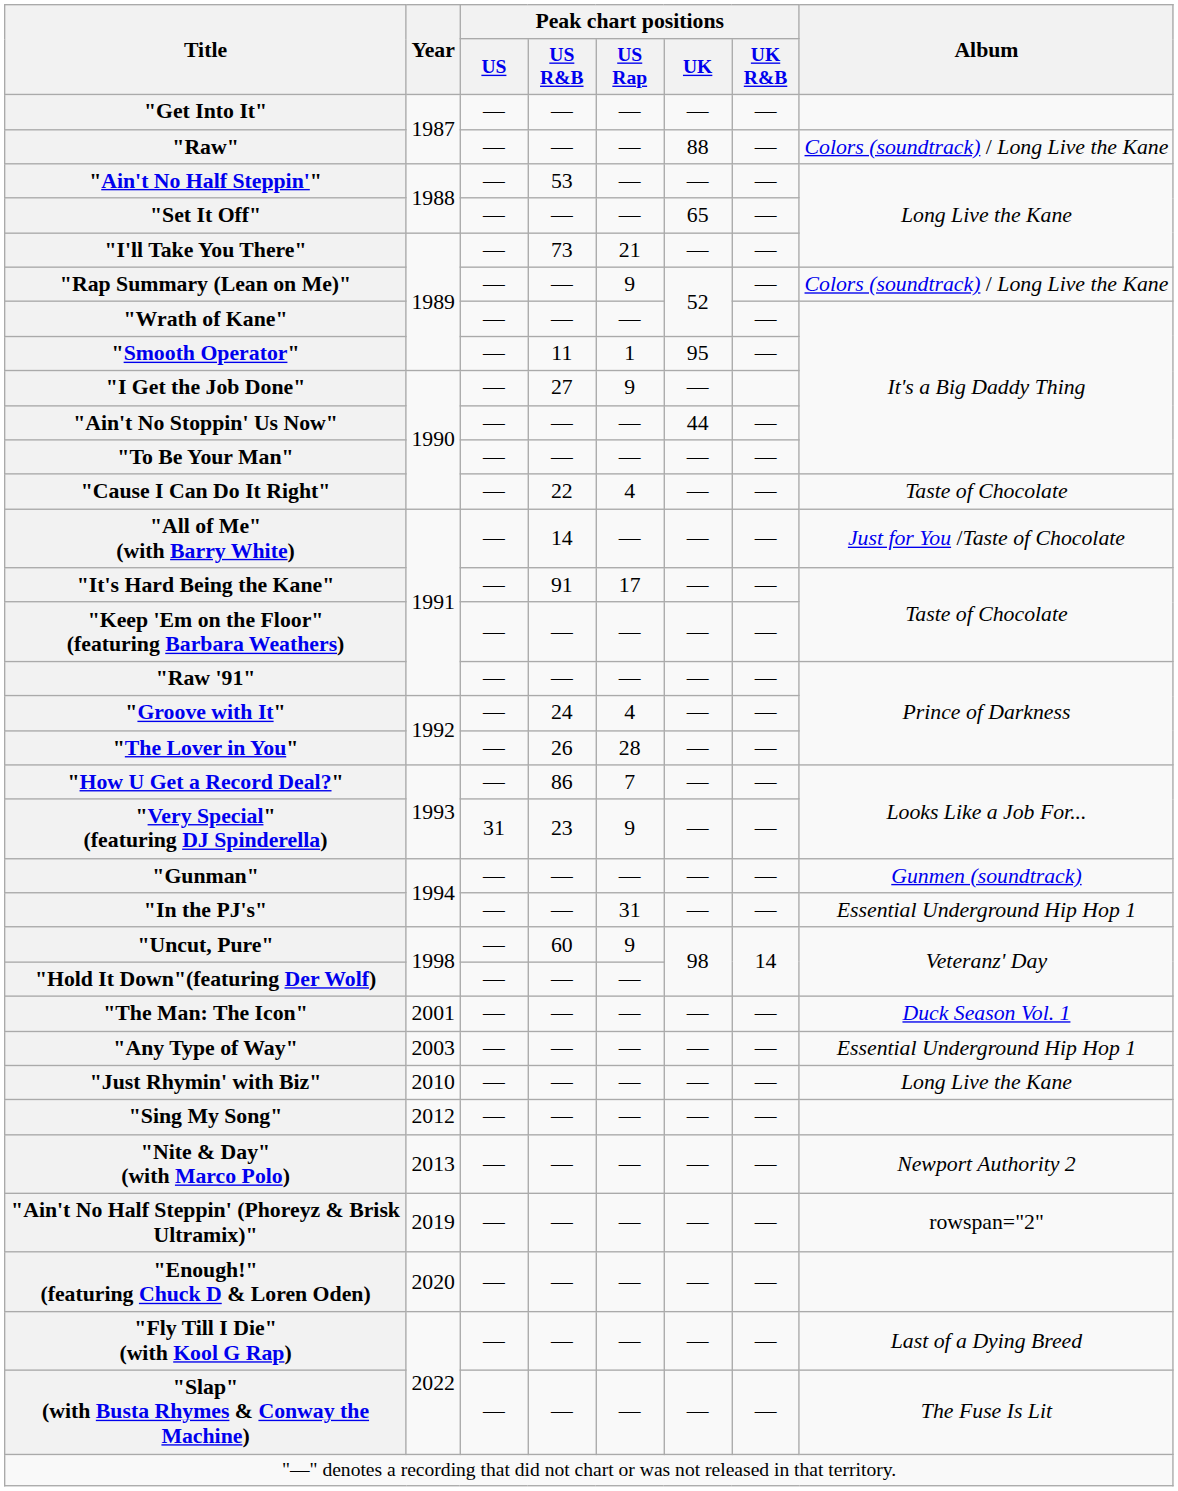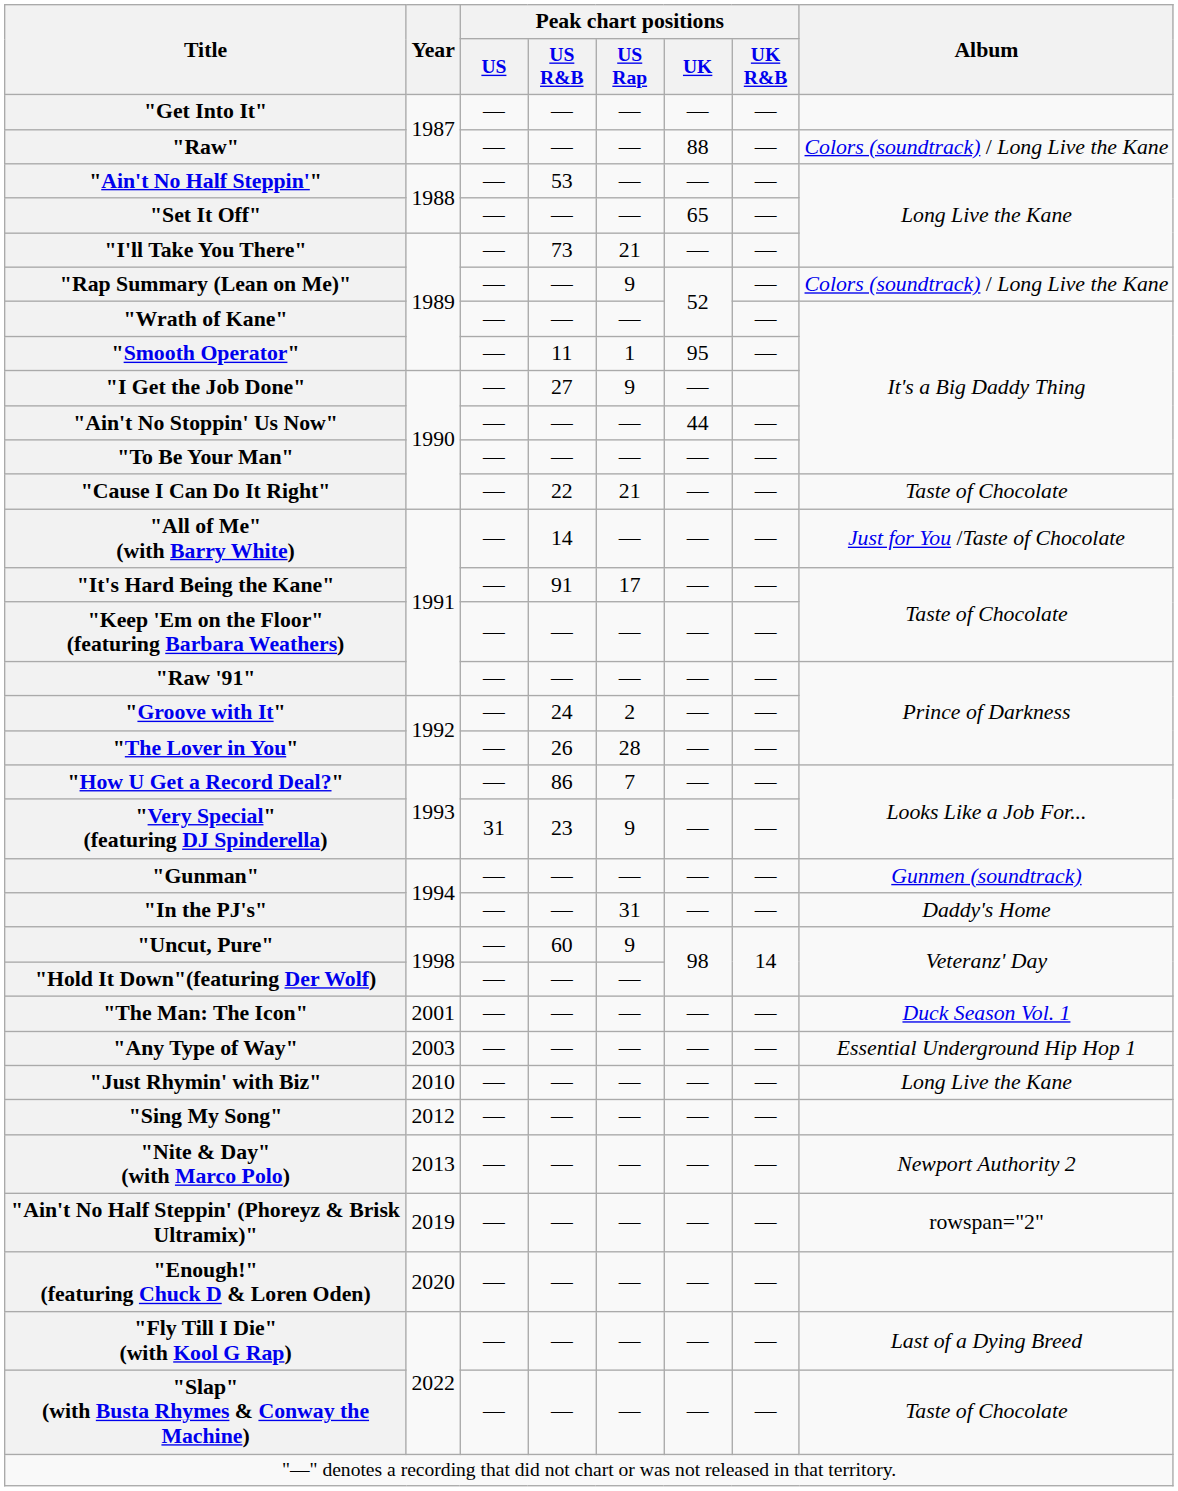"Cause I Can Do It Right" | Peak chart positions / US Rap: 4 -> 21
"Groove with It" | Peak chart positions / US Rap: 4 -> 2
"In the PJ's" | Album: Essential Underground Hip Hop 1 -> Daddy's Home
"Slap" (with Busta Rhymes & Conway the Machine) | Album: The Fuse Is Lit -> Taste of Chocolate
